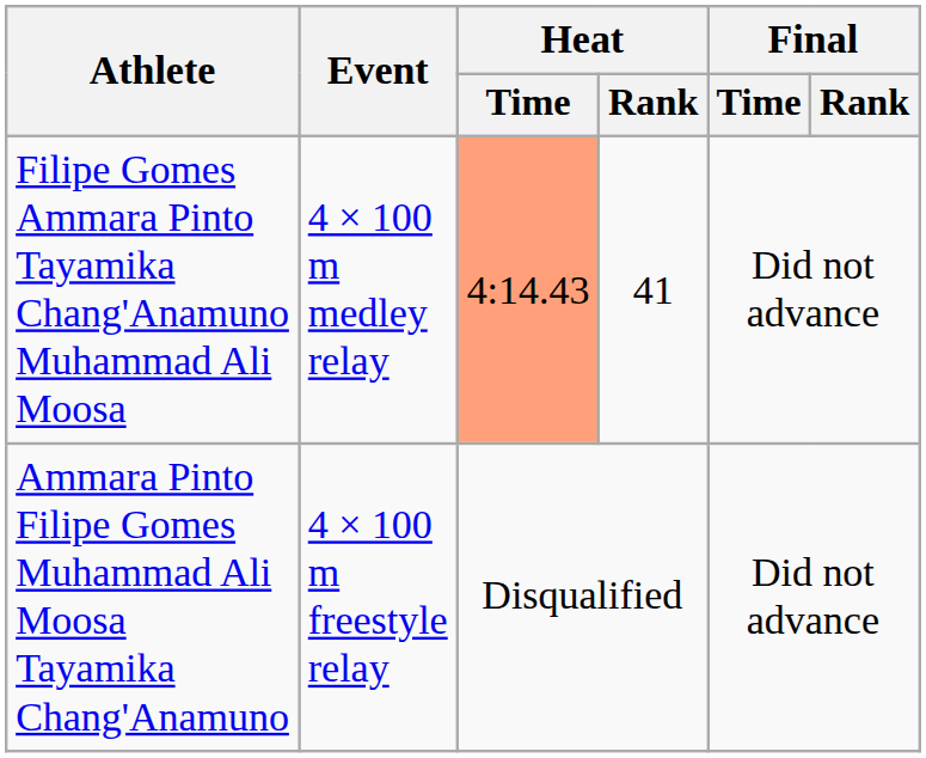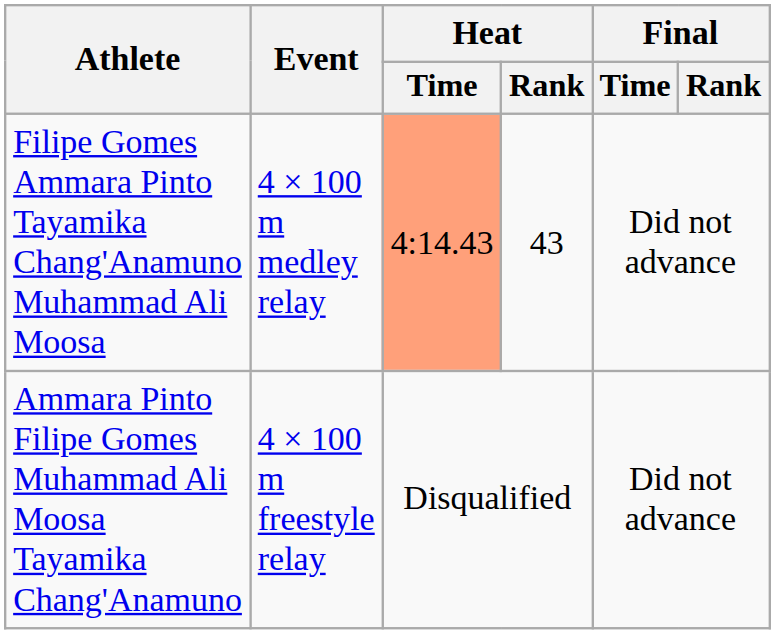row 3 | Heat / Rank: 41 -> 43
